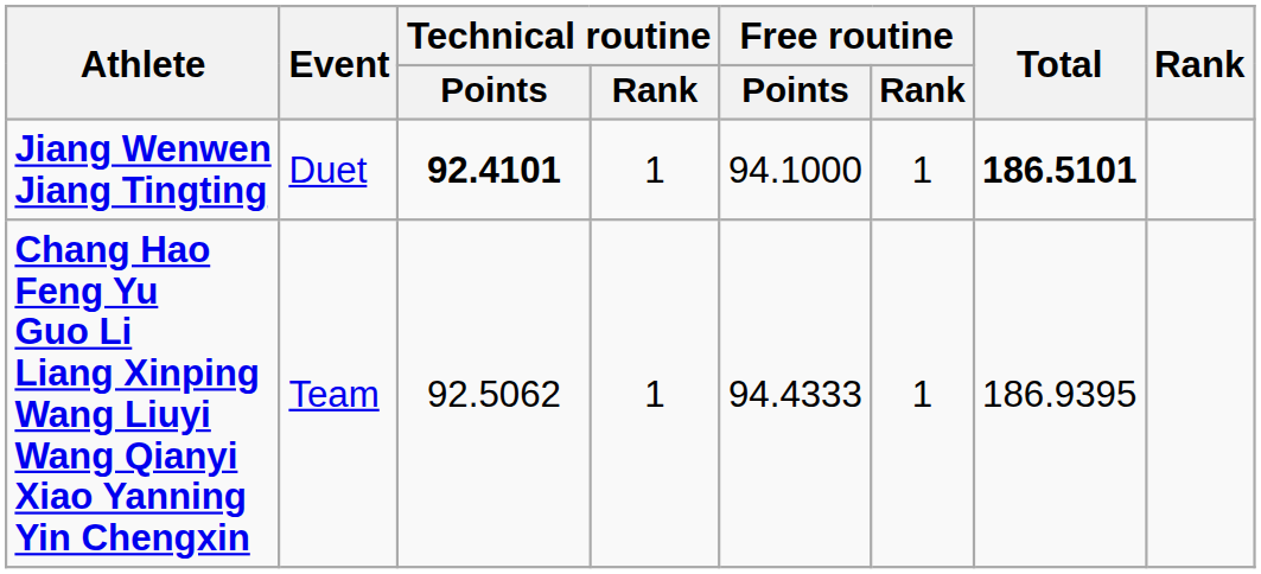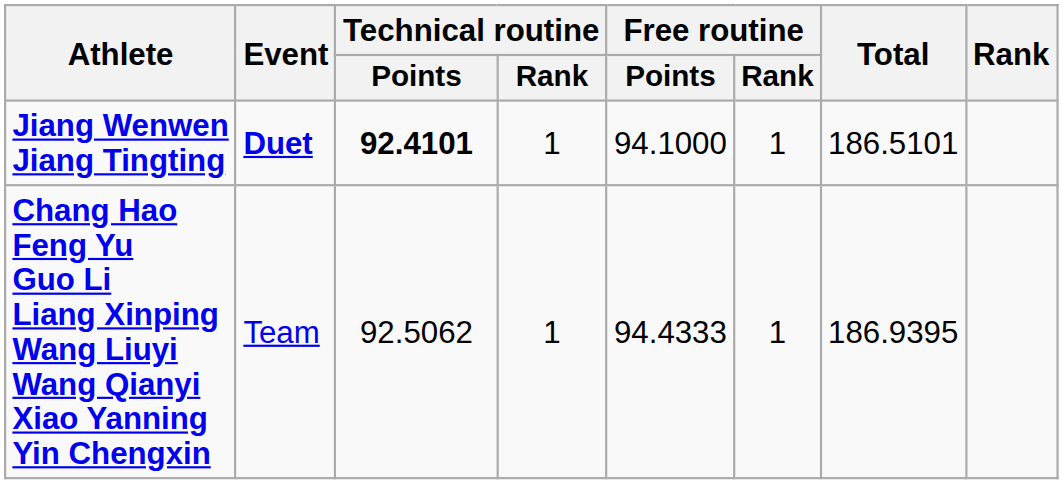Jiang Wenwen Jiang Tingting | Event: normal -> bold
Jiang Wenwen Jiang Tingting | Total: bold -> normal
